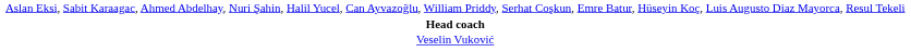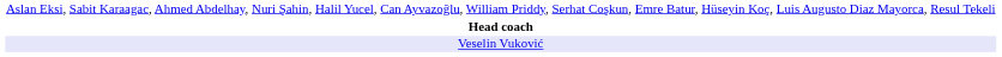row 3 | column 1: no background -> lavender background
